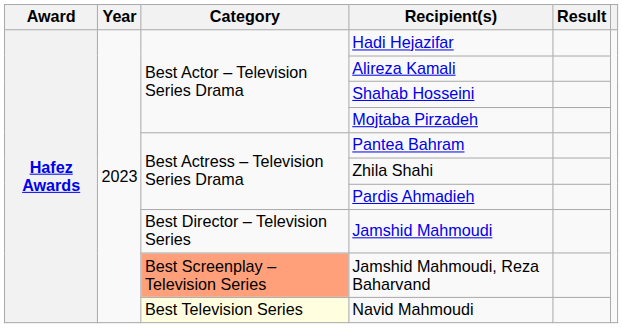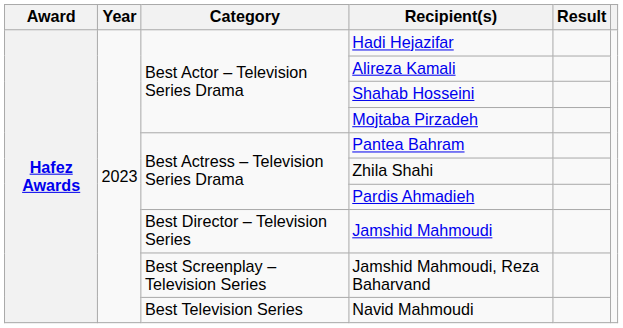Jamshid Mahmoudi, Reza Baharvand | Category: lightsalmon background -> no background
Navid Mahmoudi | Category: lightyellow background -> no background
